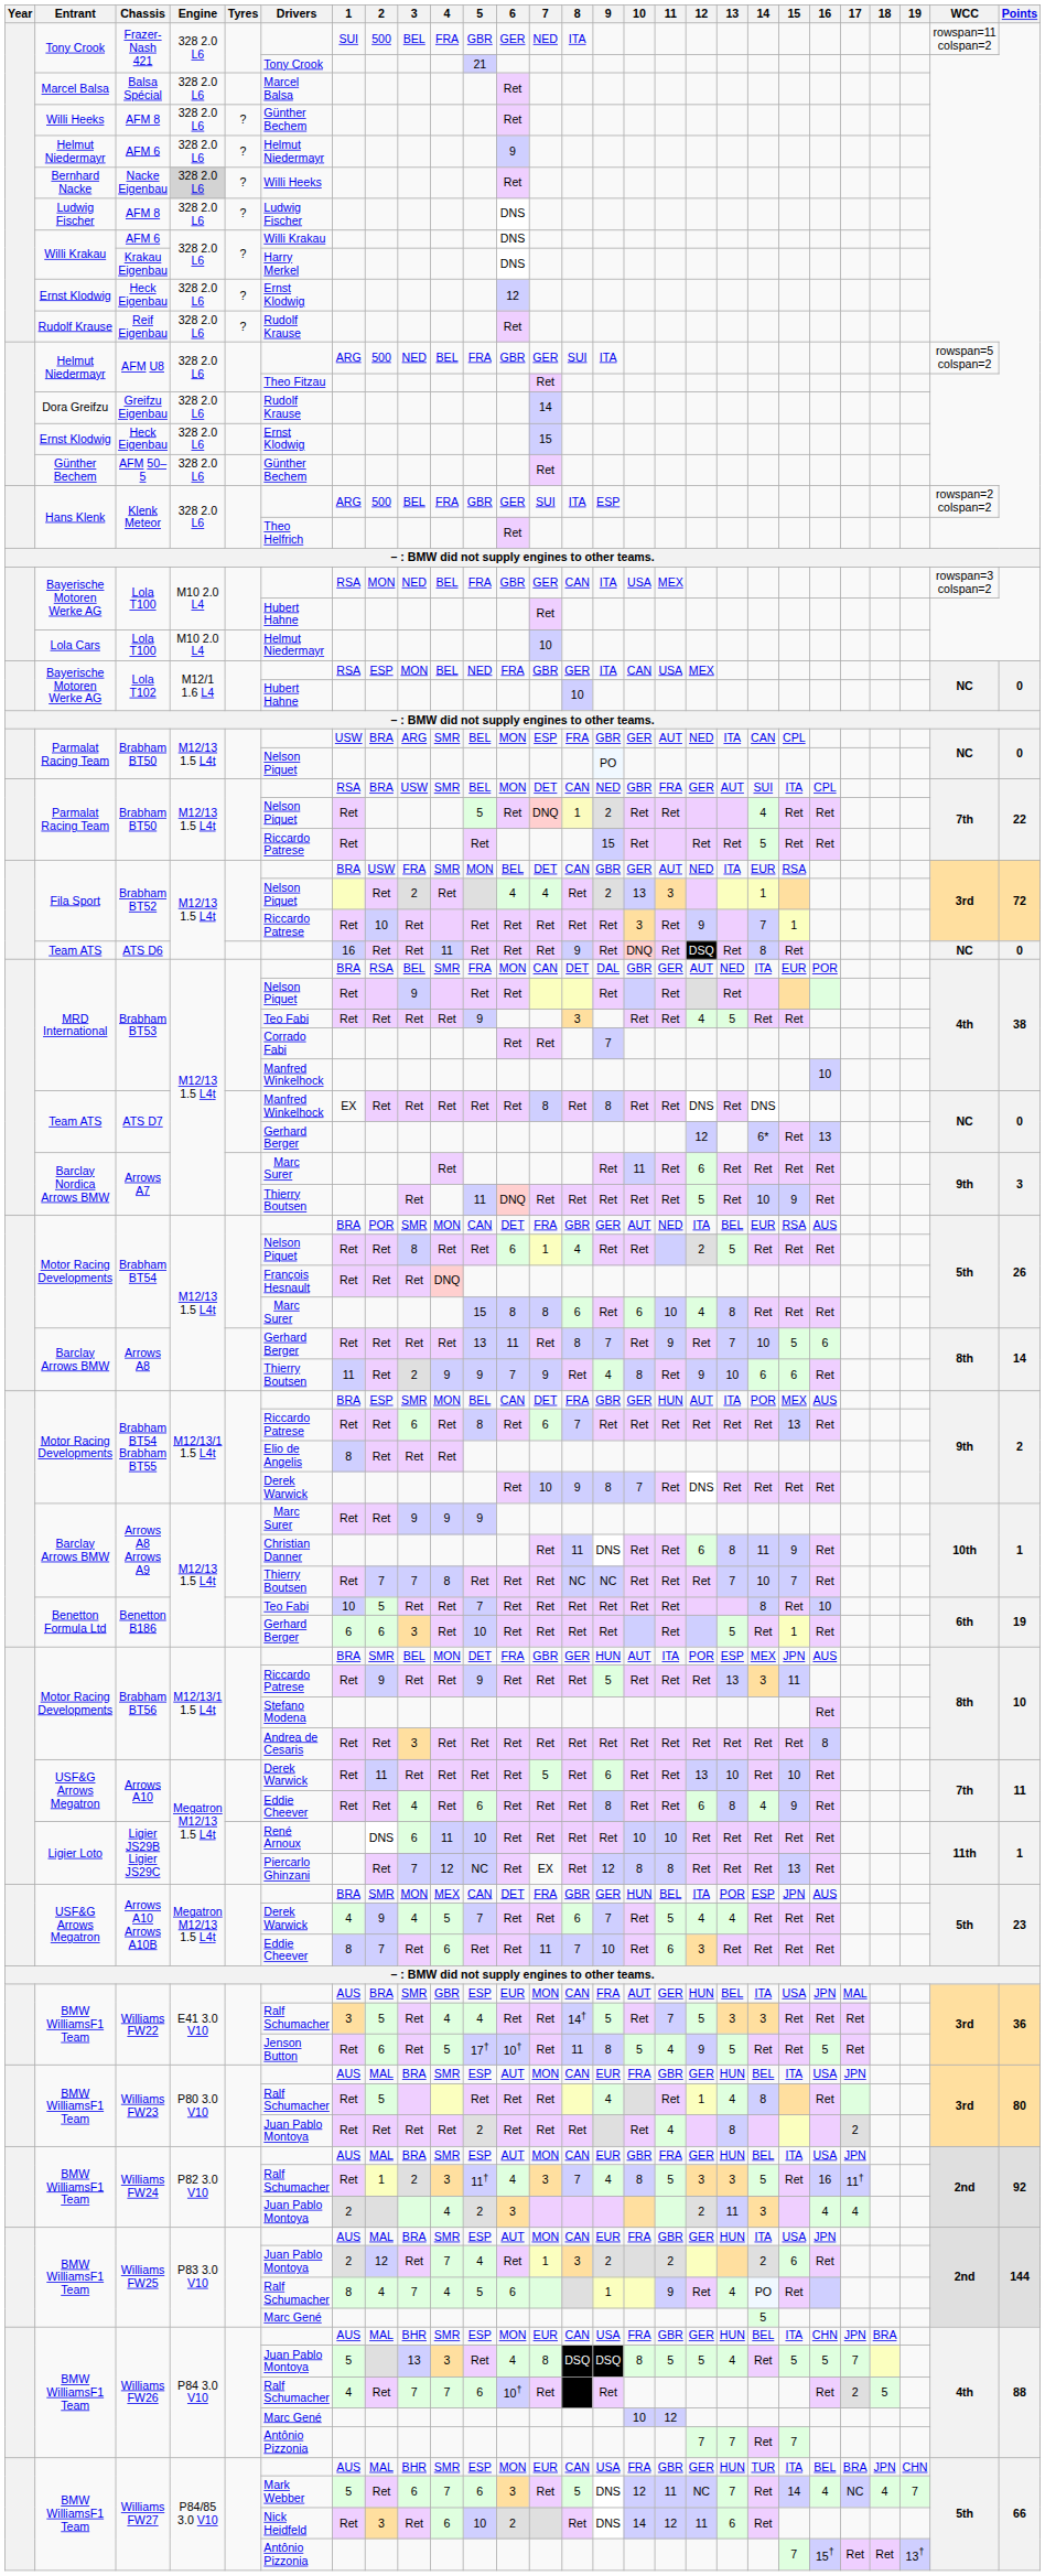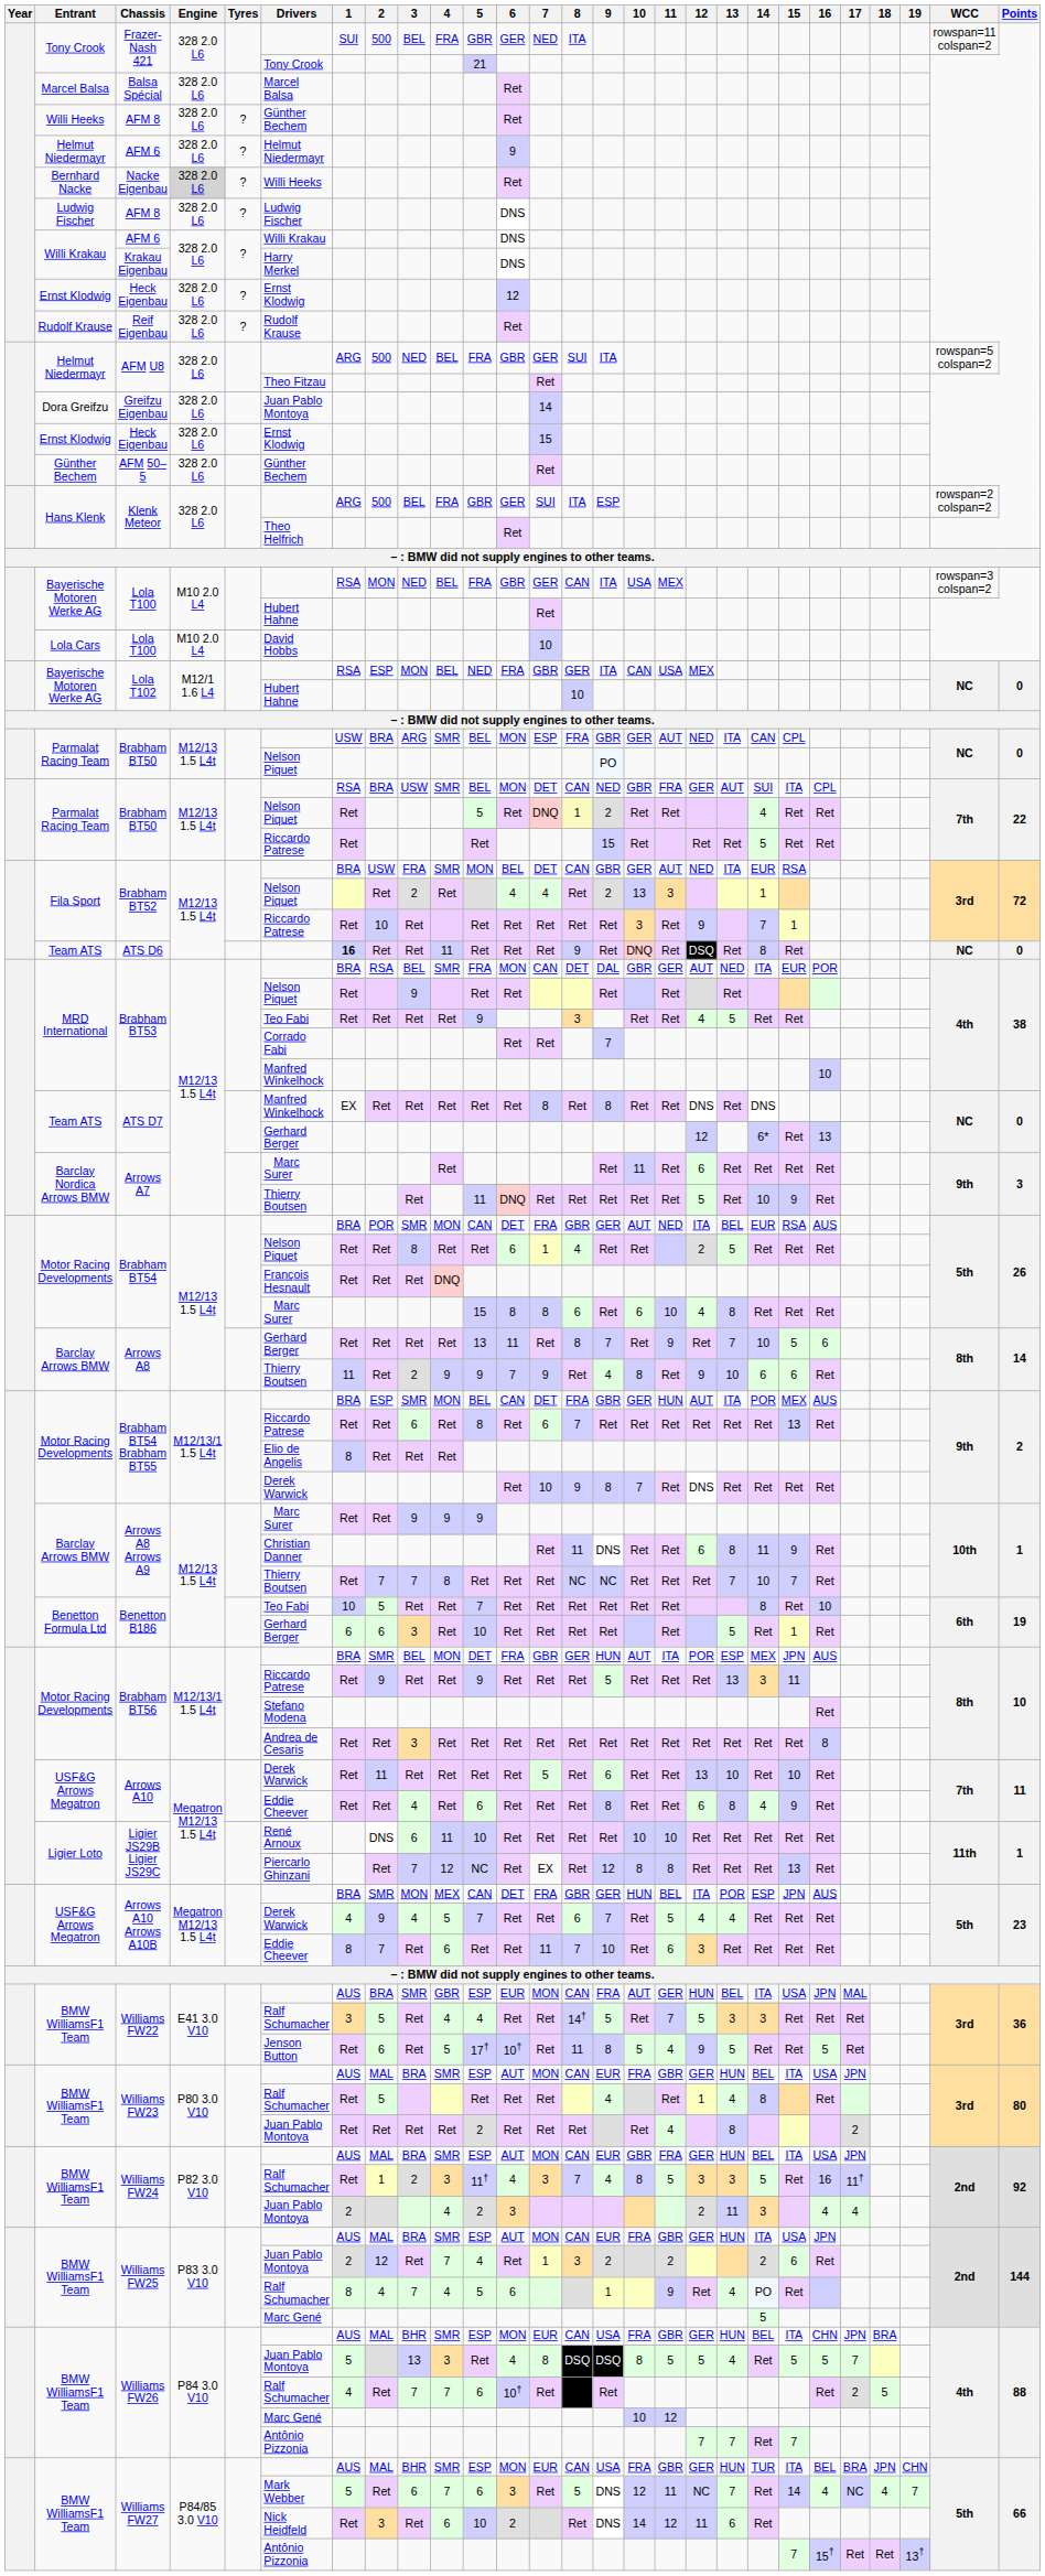Greifzu Eigenbau | Drivers: Rudolf Krause -> Juan Pablo Montoya
Lola Cars / Lola T100 | Drivers: Helmut Niedermayr -> David Hobbs
ATS D6 | 1: normal -> bold
